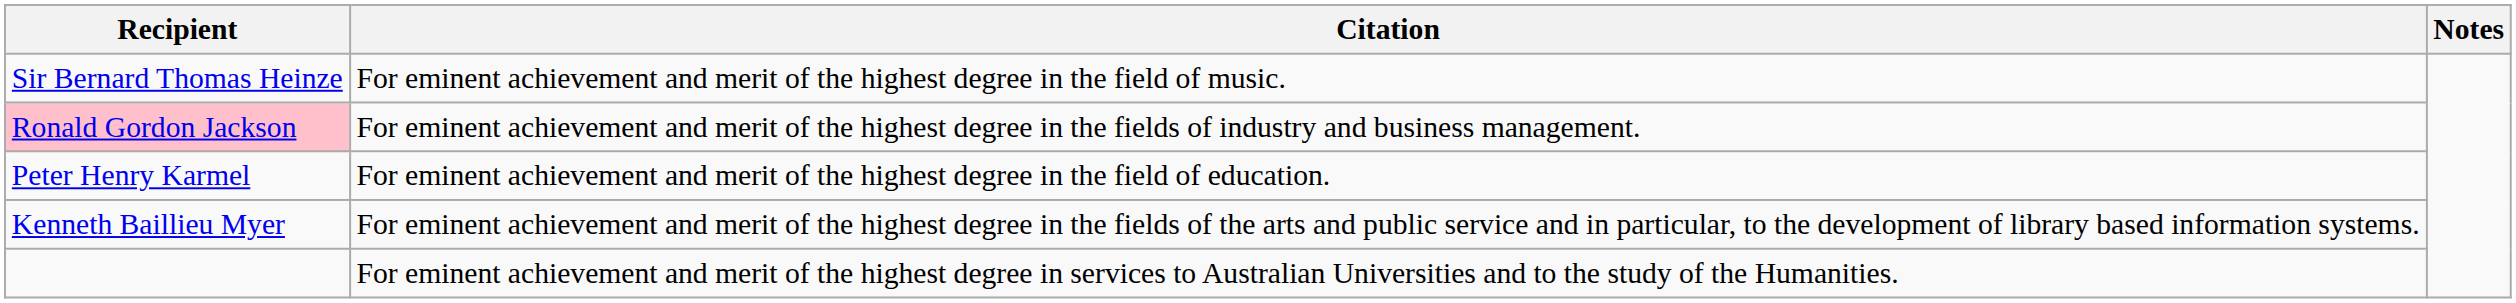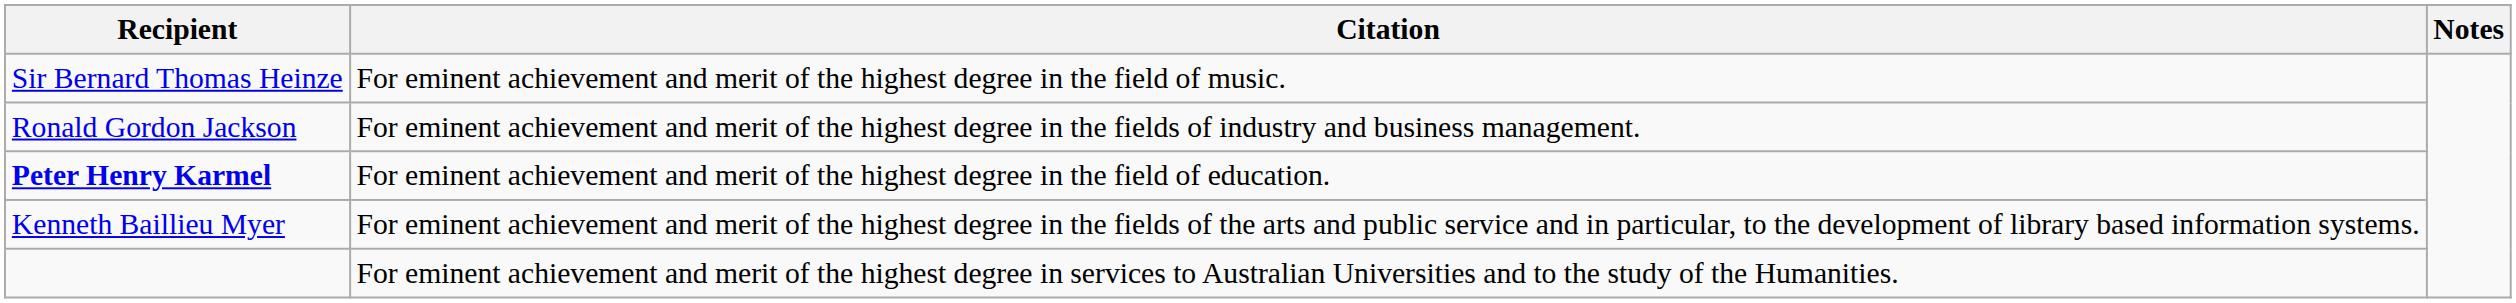Ronald Gordon Jackson | Recipient: pink background -> no background
Peter Henry Karmel | Recipient: normal -> bold
